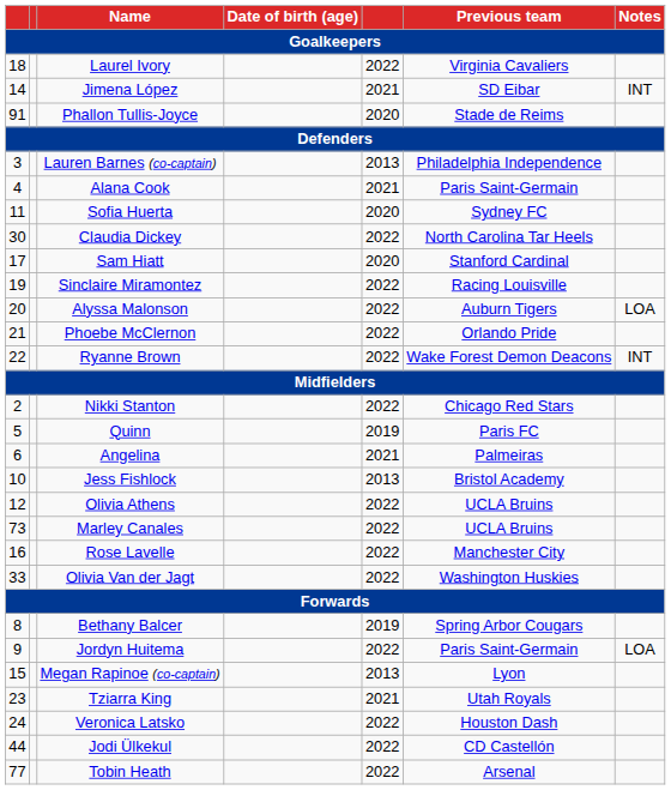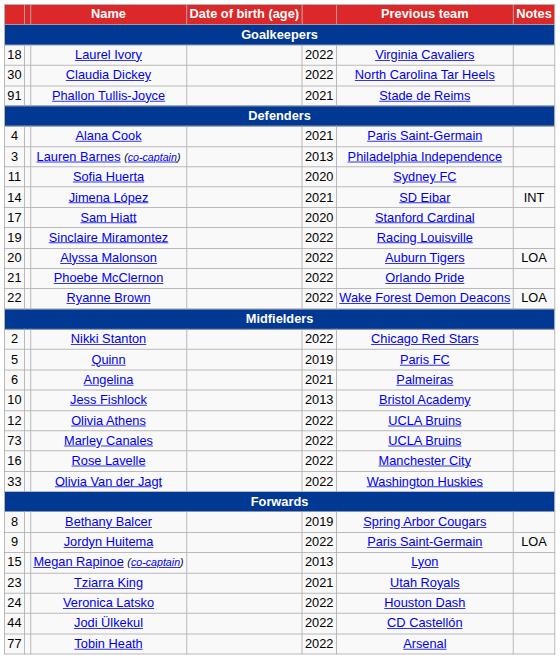rows swapped: Claudia Dickey <-> Jimena López
Phallon Tullis-Joyce | column 5: 2020 -> 2021
rows swapped: Lauren Barnes (co-captain) <-> Alana Cook
Ryanne Brown | Notes: INT -> LOA
